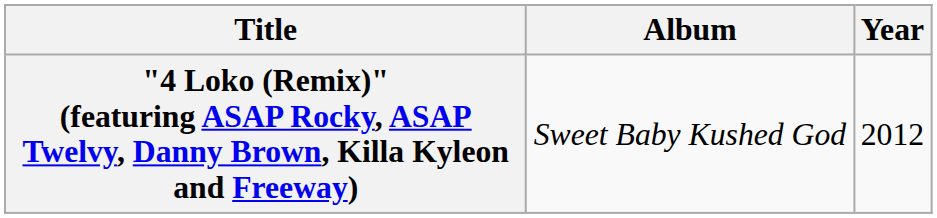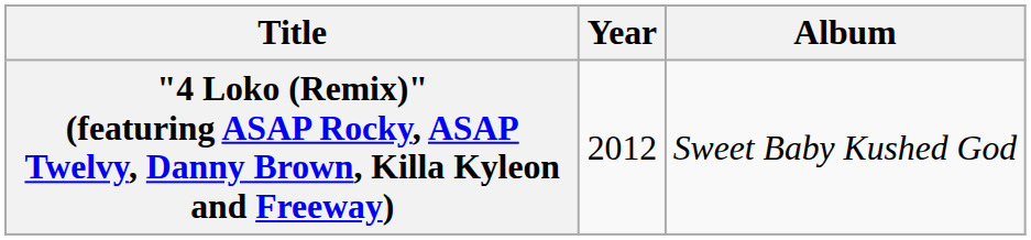columns swapped: Year <-> Album
